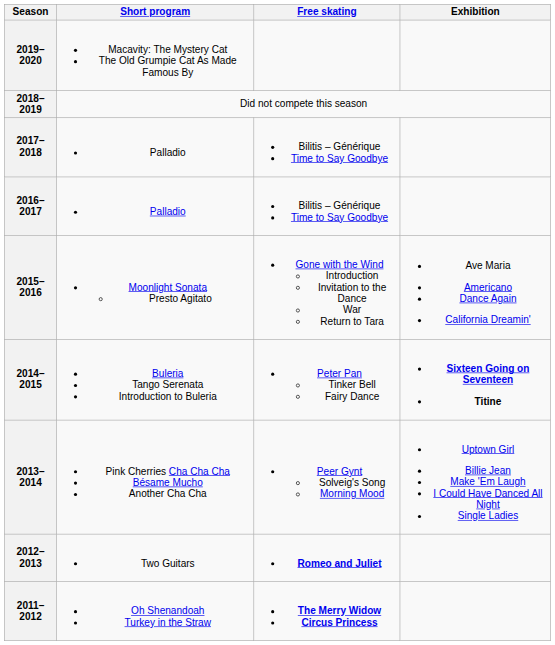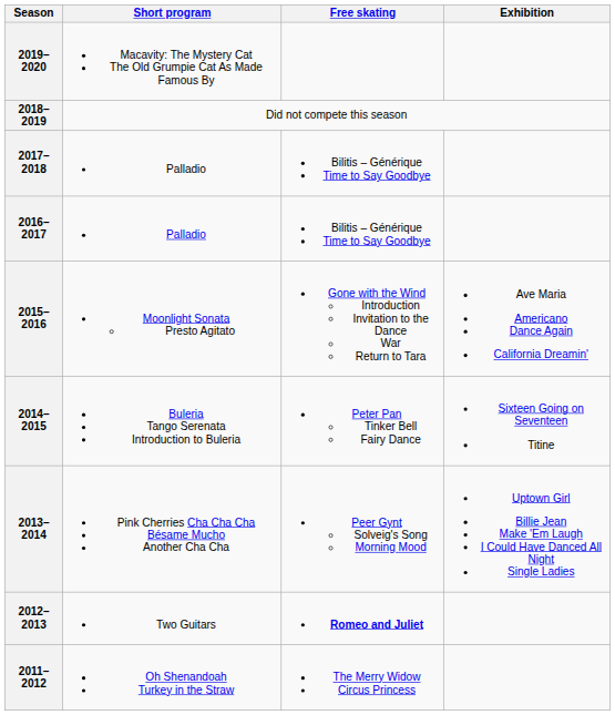2014–2015 | Exhibition: bold -> normal
2011–2012 | Free skating: bold -> normal
